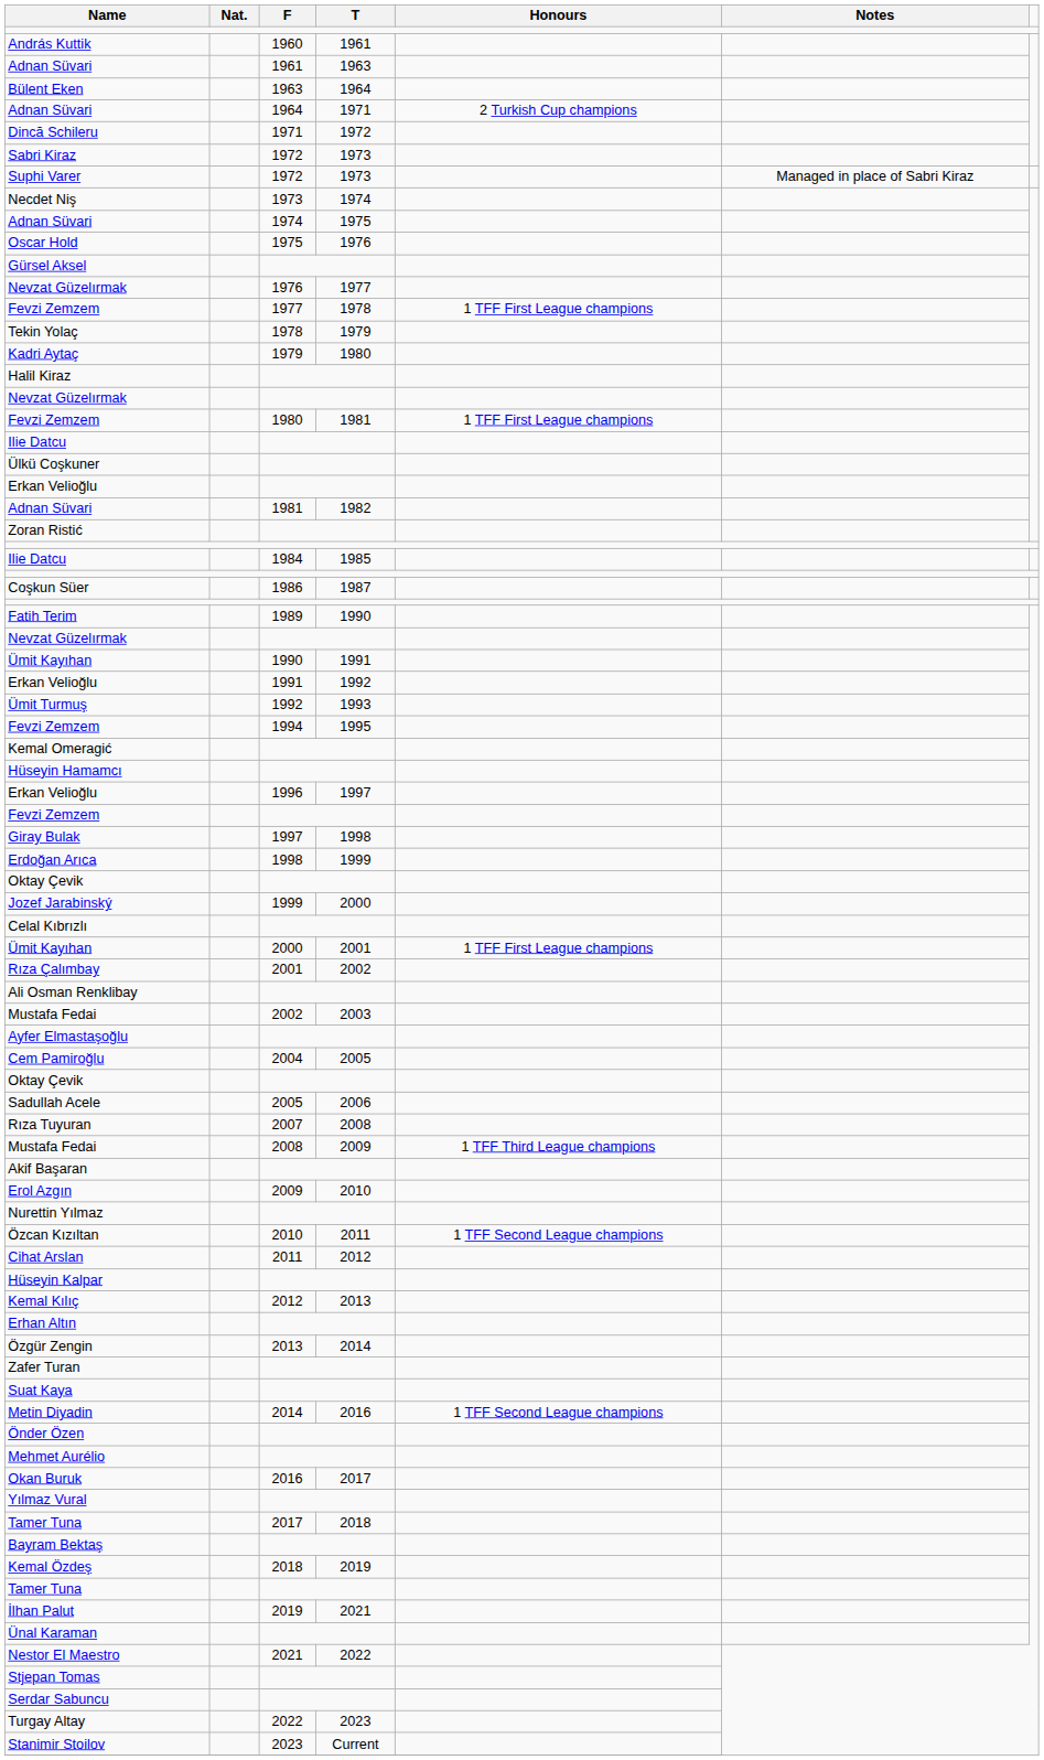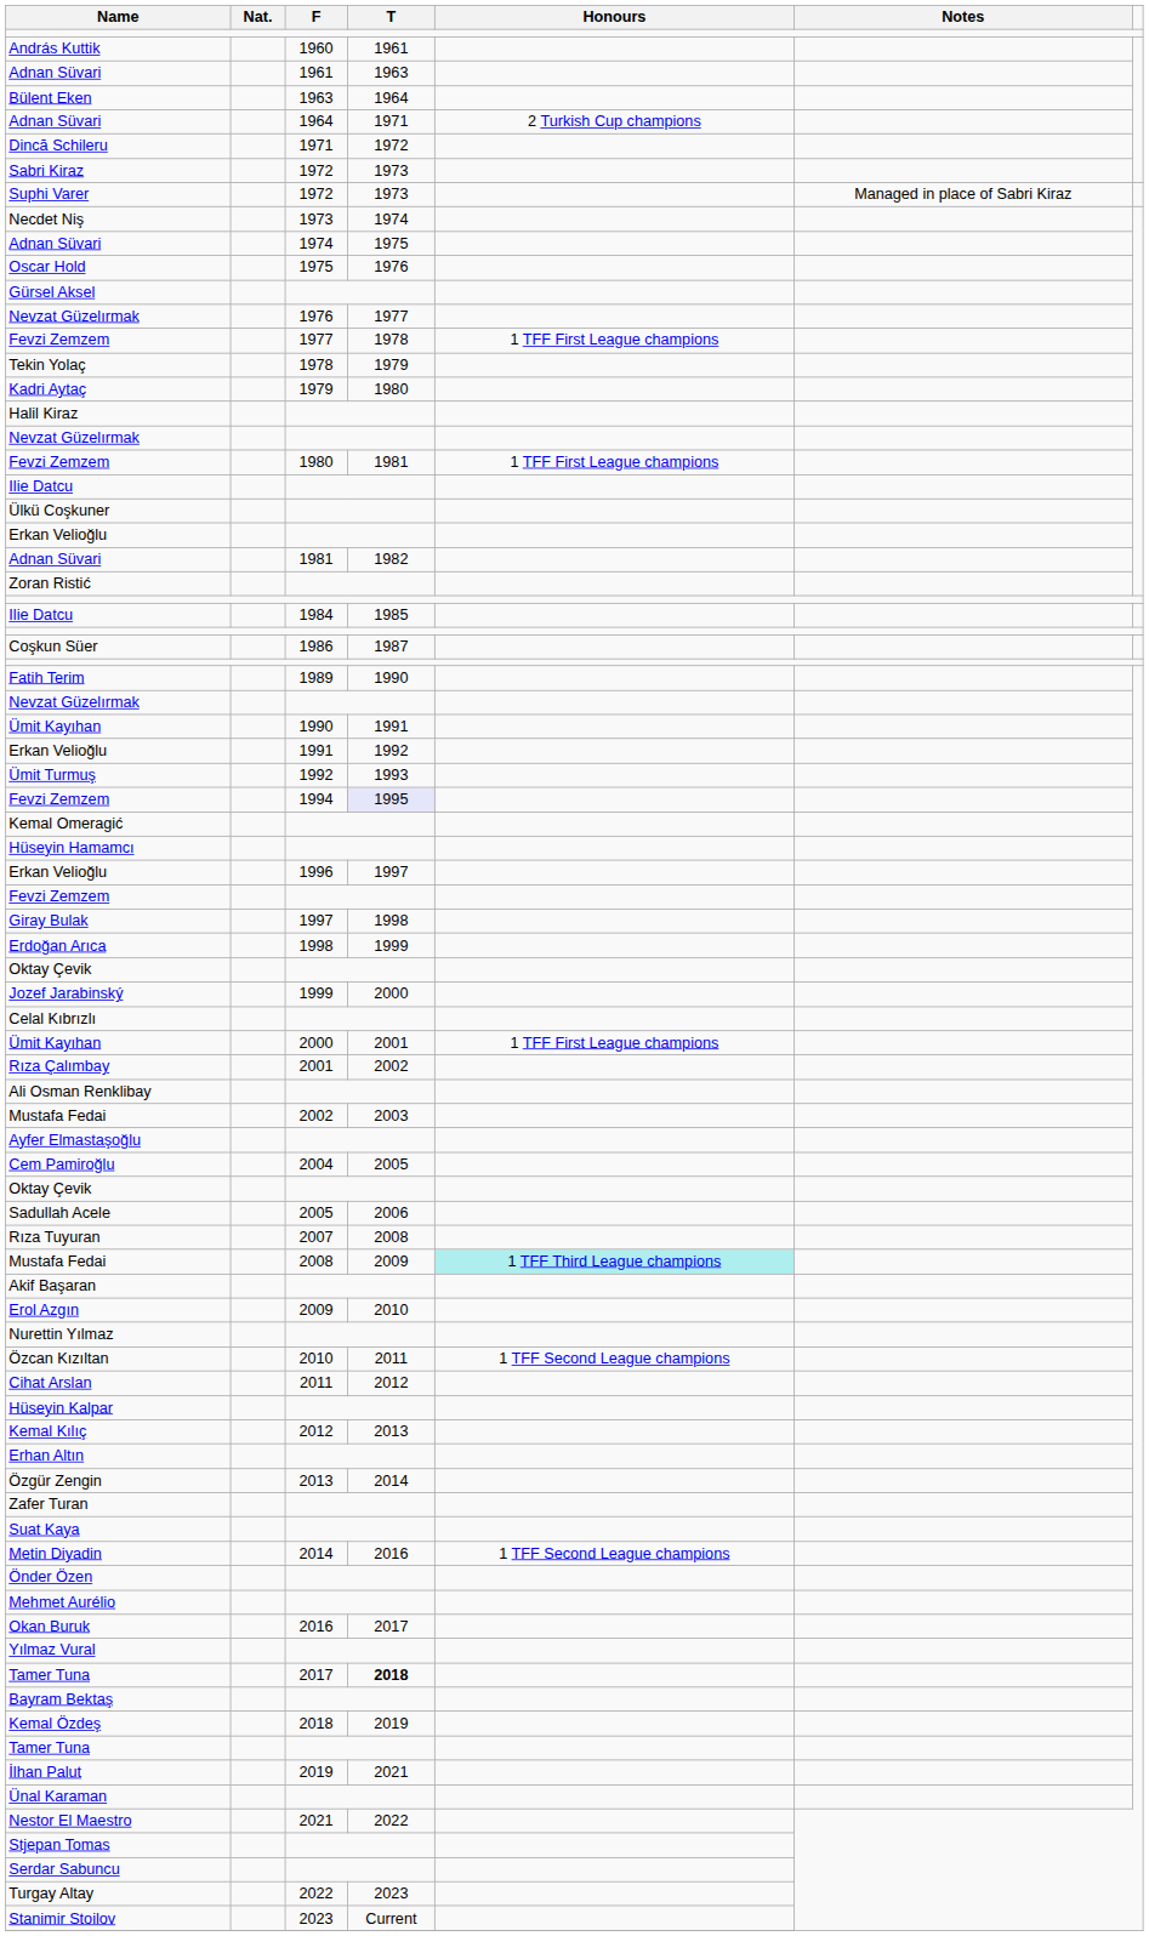Fevzi Zemzem / 1994 | T: no background -> lavender background
Mustafa Fedai / 2008 | Honours: no background -> paleturquoise background
Tamer Tuna / 2017 | T: normal -> bold
